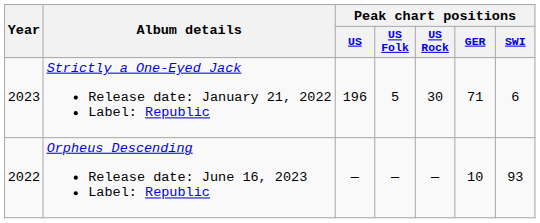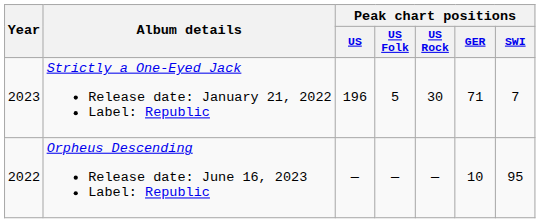row 3 | Peak chart positions / SWI: 6 -> 7
row 4 | Peak chart positions / SWI: 93 -> 95
